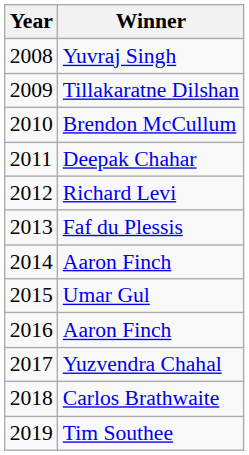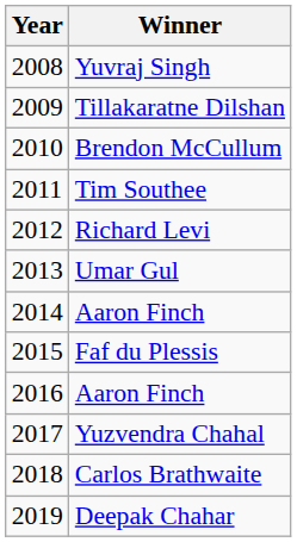row 5 | Winner: Deepak Chahar -> Tim Southee
row 7 | Winner: Faf du Plessis -> Umar Gul
row 9 | Winner: Umar Gul -> Faf du Plessis
row 13 | Winner: Tim Southee -> Deepak Chahar
